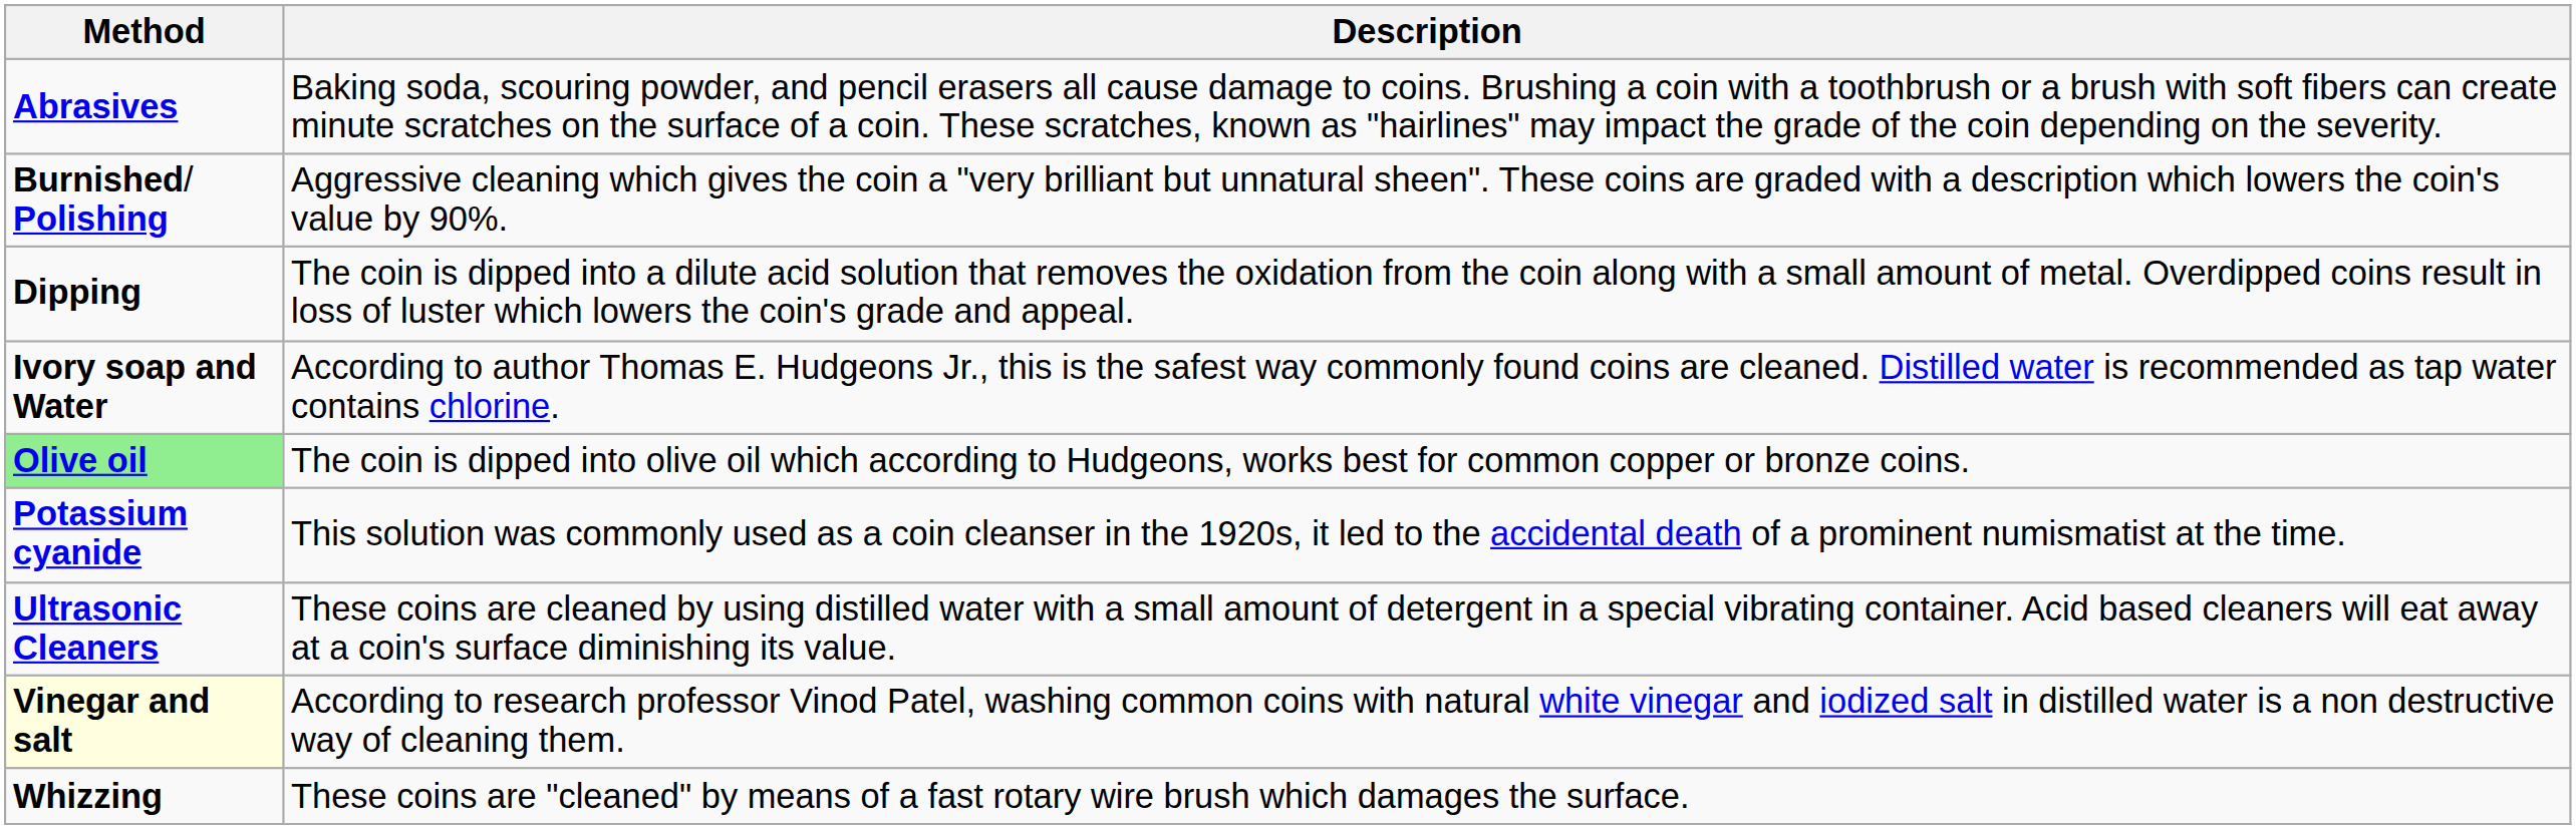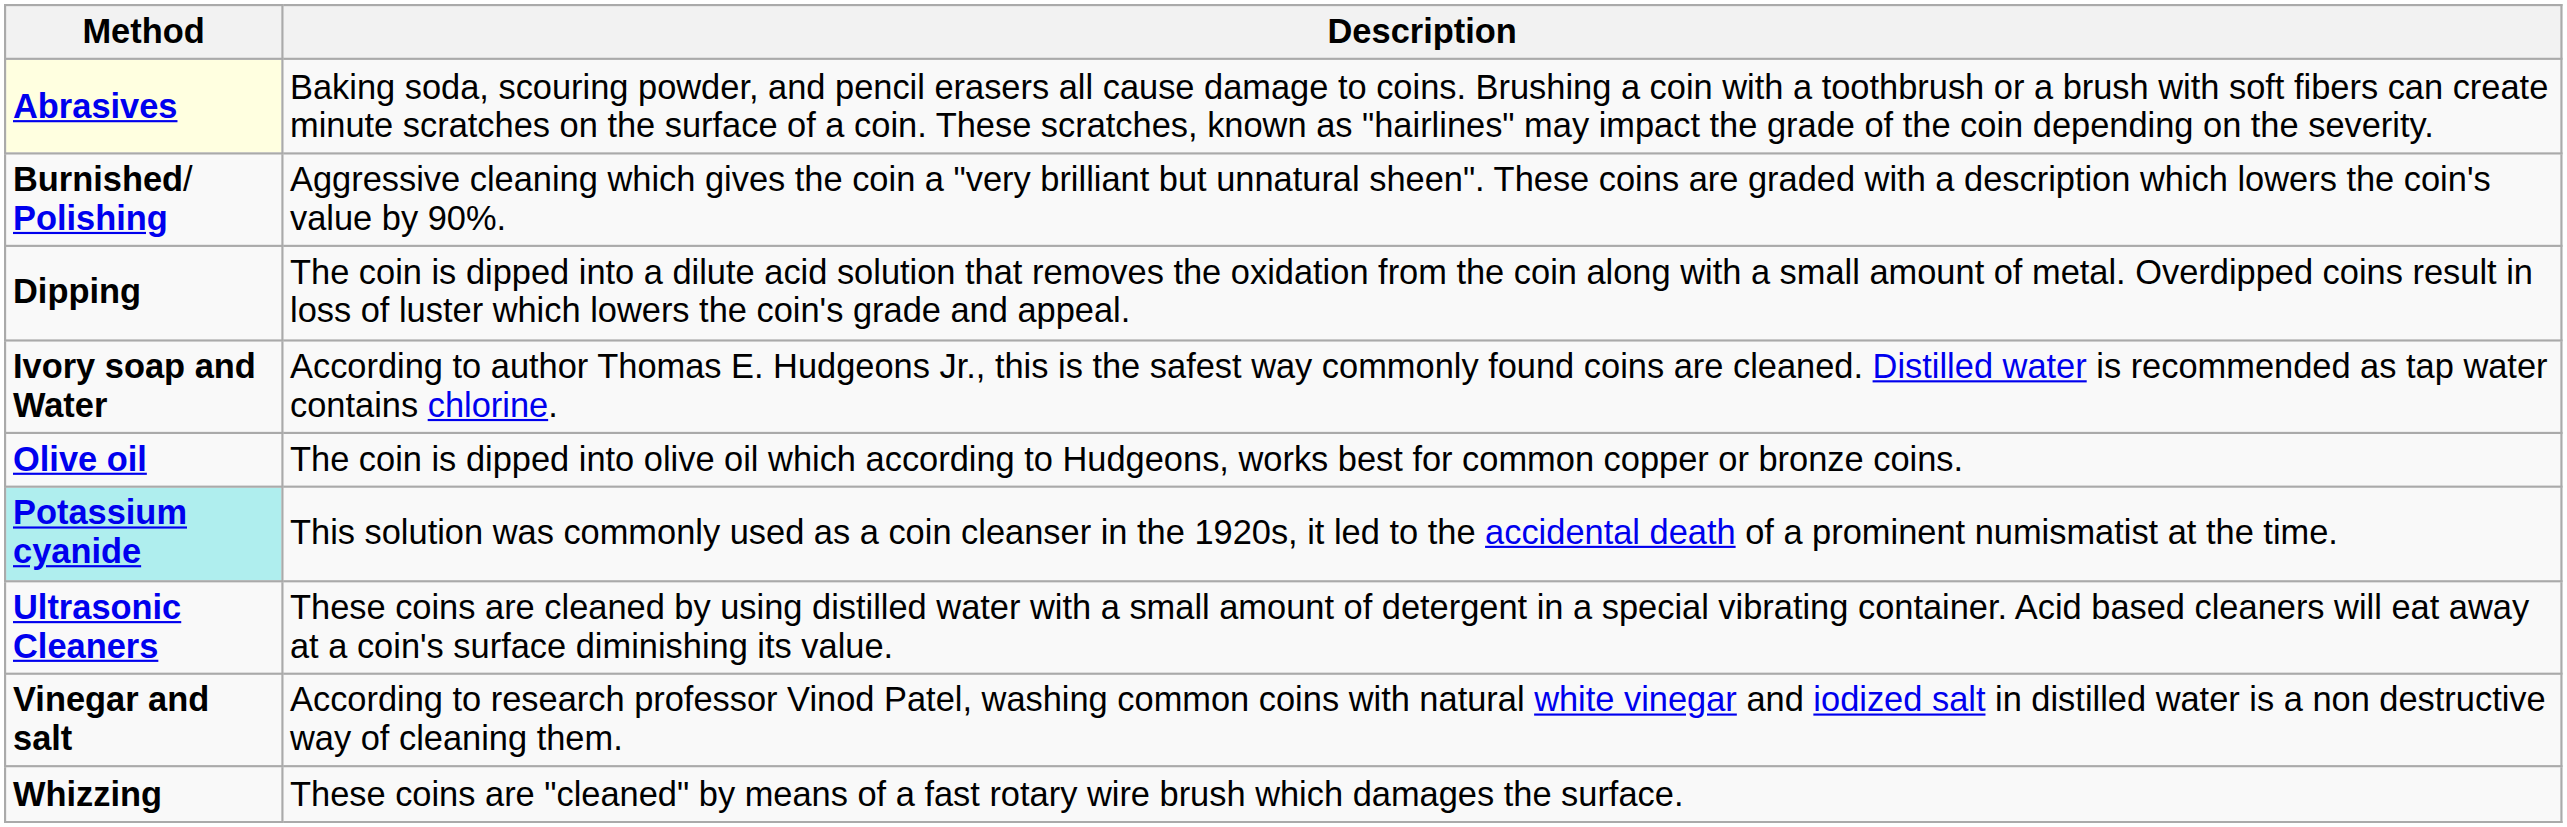Abrasives | Method: no background -> lightyellow background
Olive oil | Method: lightgreen background -> no background
Potassium cyanide | Method: no background -> paleturquoise background
Vinegar and salt | Method: lightyellow background -> no background
